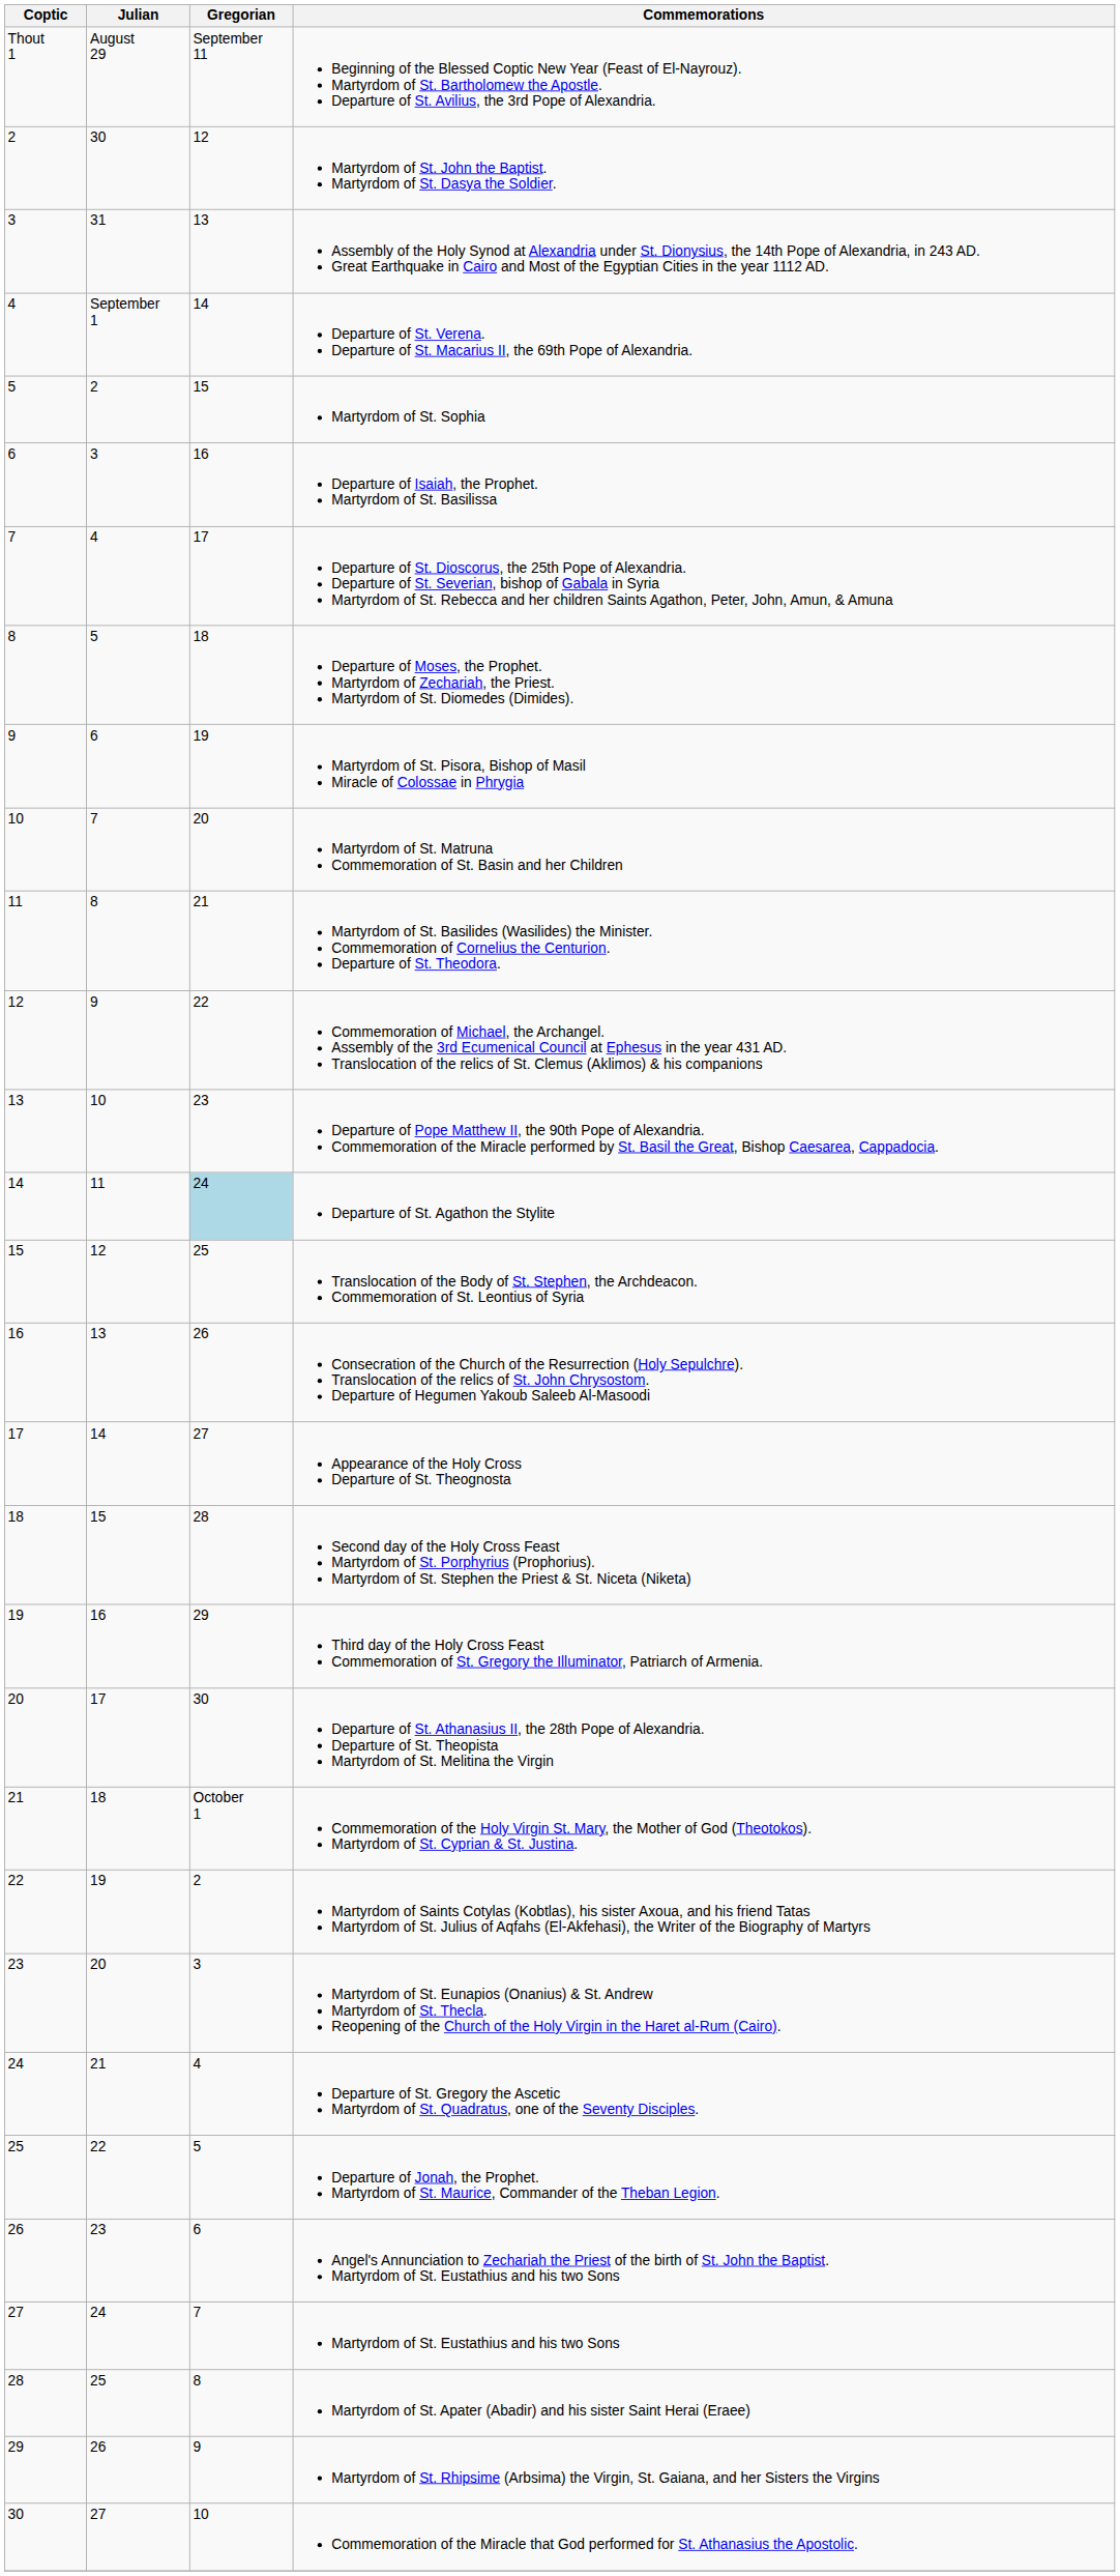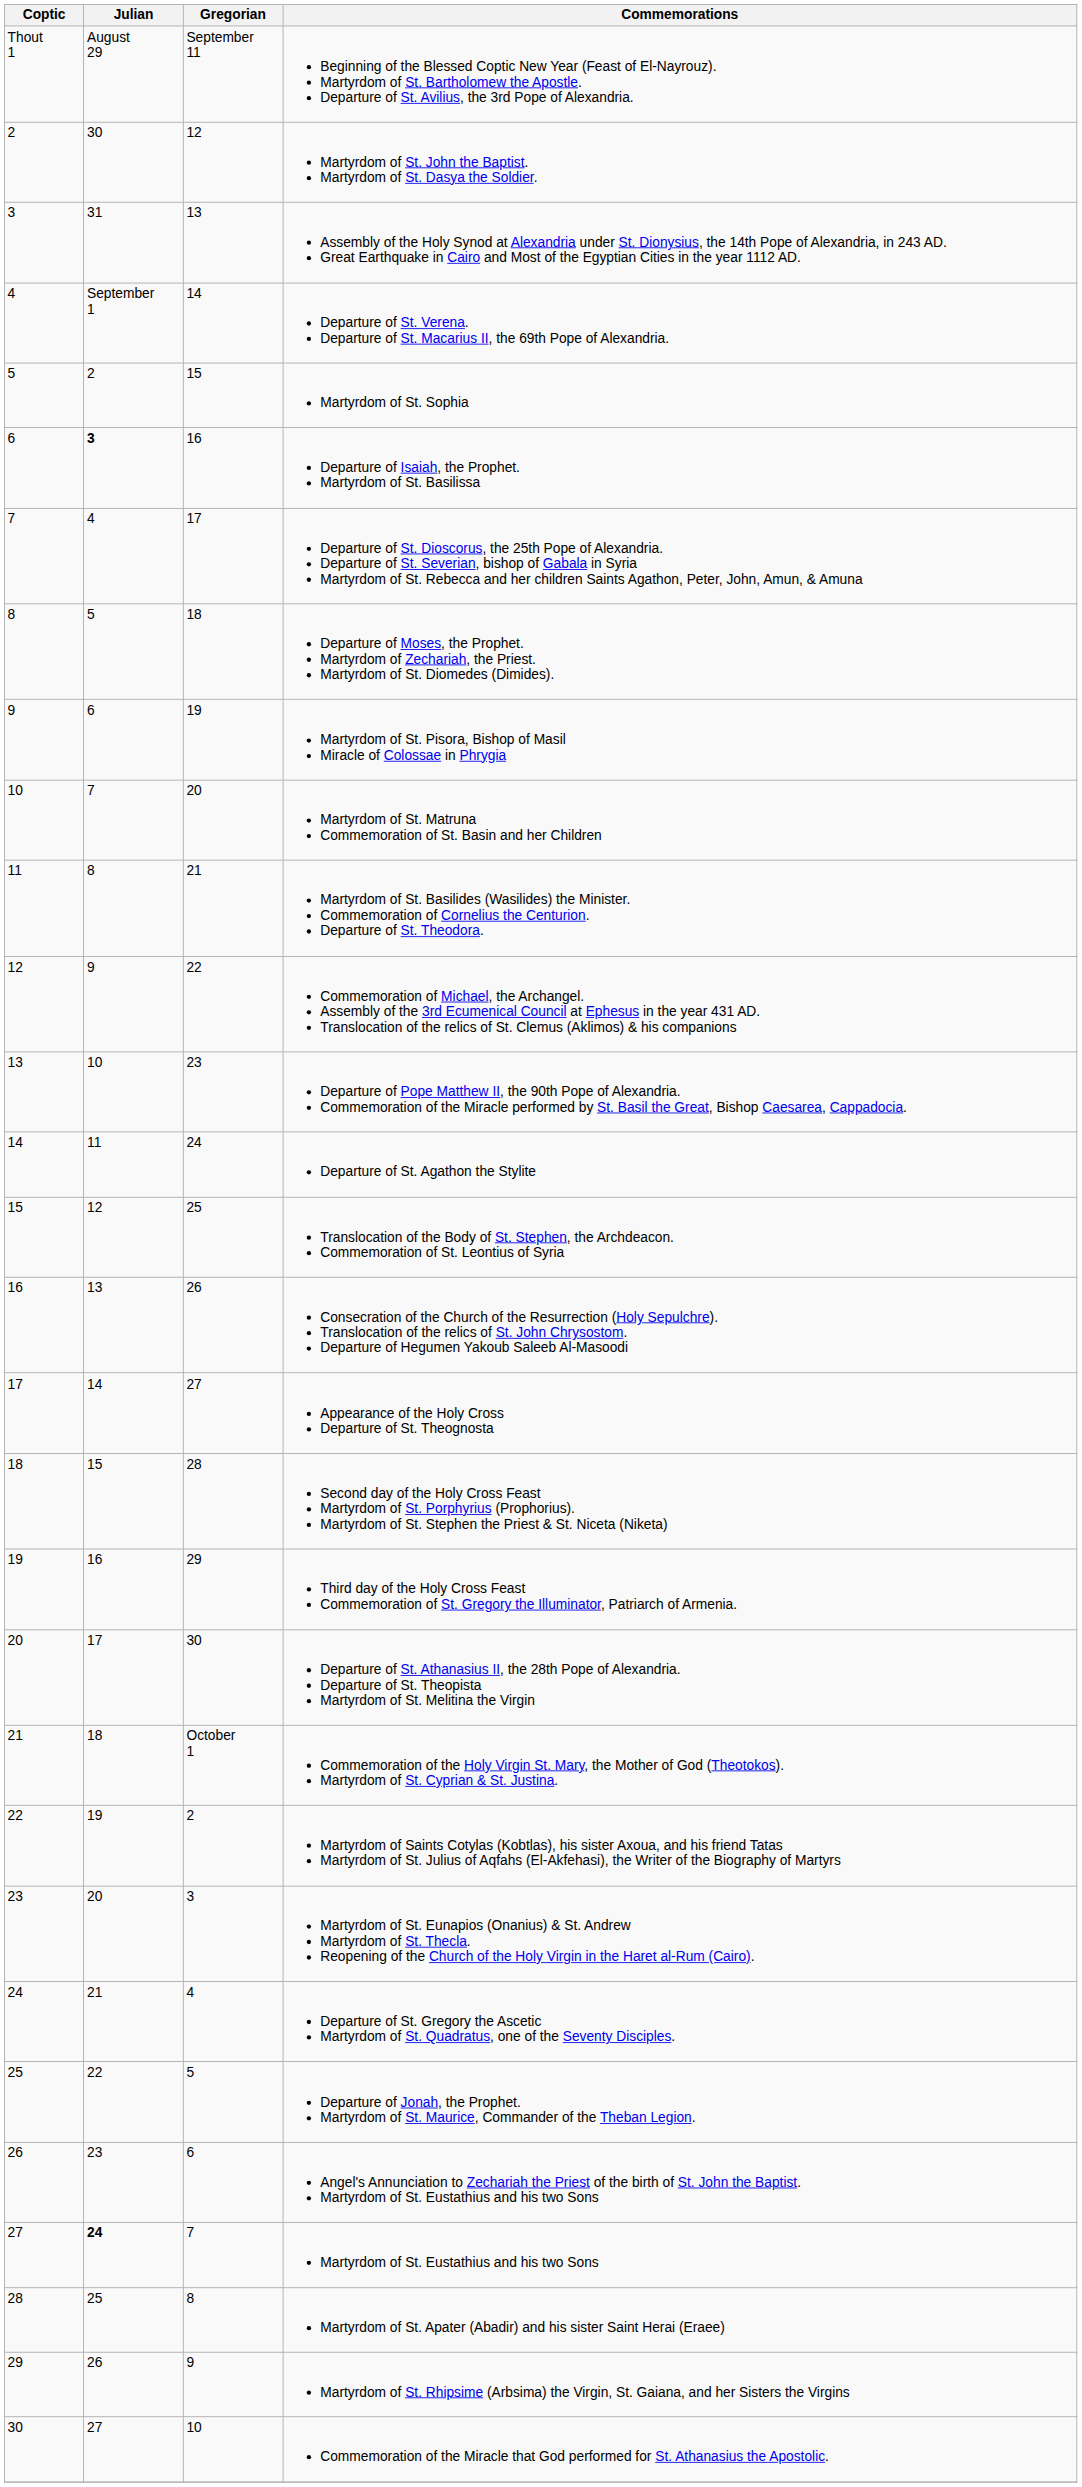Departure of Isaiah, the Prophet. Martyrdom of St. Basilissa | Julian: normal -> bold
Departure of St. Agathon the Stylite | Gregorian: lightblue background -> no background
Martyrdom of St. Eustathius and his two Sons | Julian: normal -> bold
